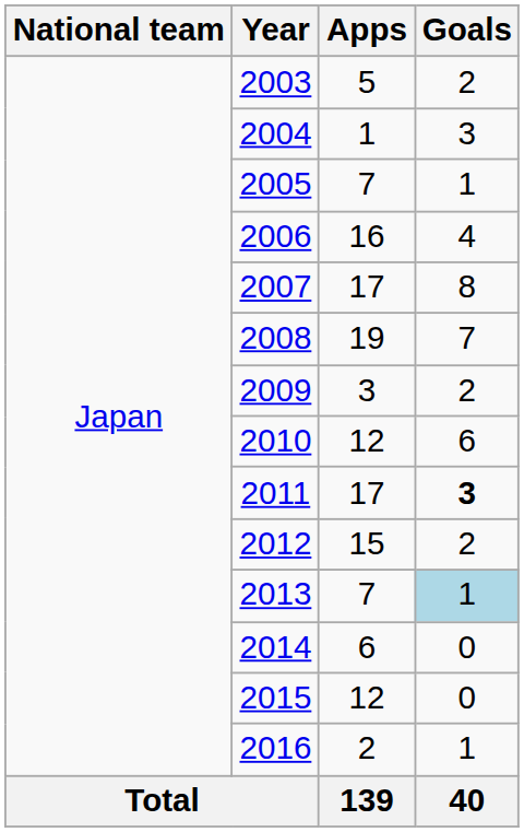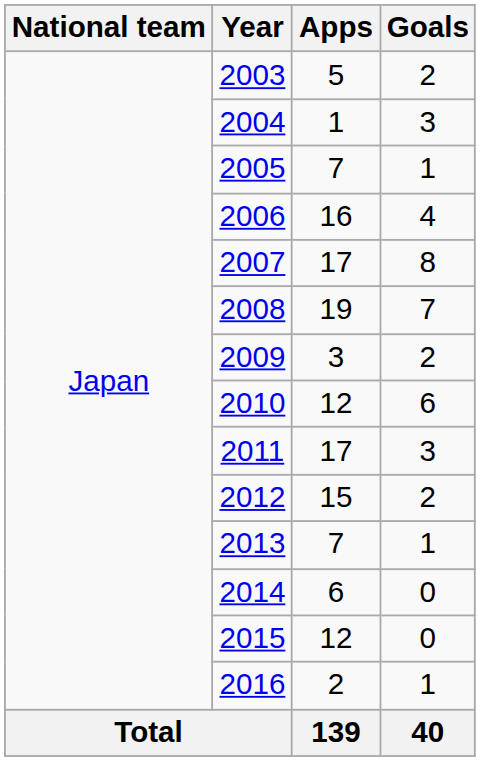2011 | Goals: bold -> normal
2013 | Goals: lightblue background -> no background
